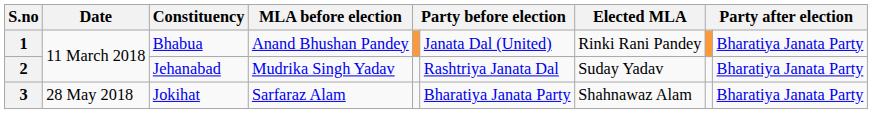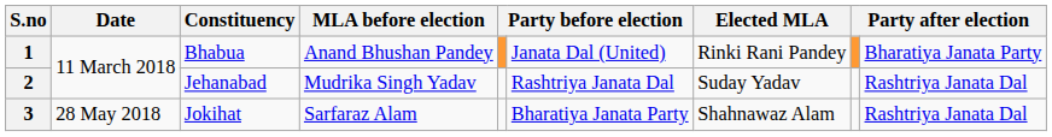2 | column 9: Bharatiya Janata Party -> Rashtriya Janata Dal
3 | column 9: Bharatiya Janata Party -> Rashtriya Janata Dal
